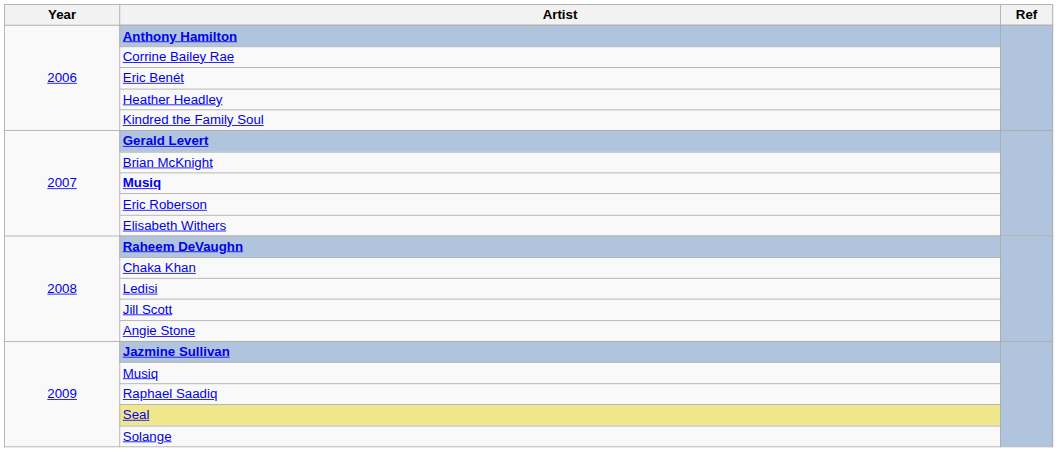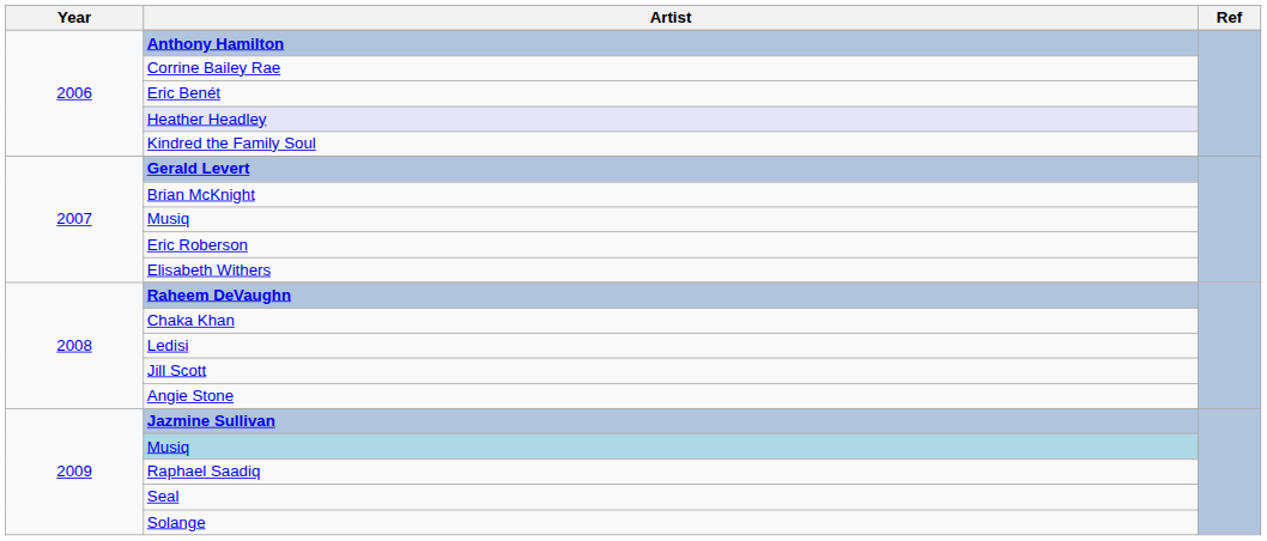Heather Headley | Artist: no background -> lavender background
2007 / Musiq | Artist: bold -> normal
2009 / Musiq | Artist: no background -> lightblue background
Seal | Artist: khaki background -> no background
